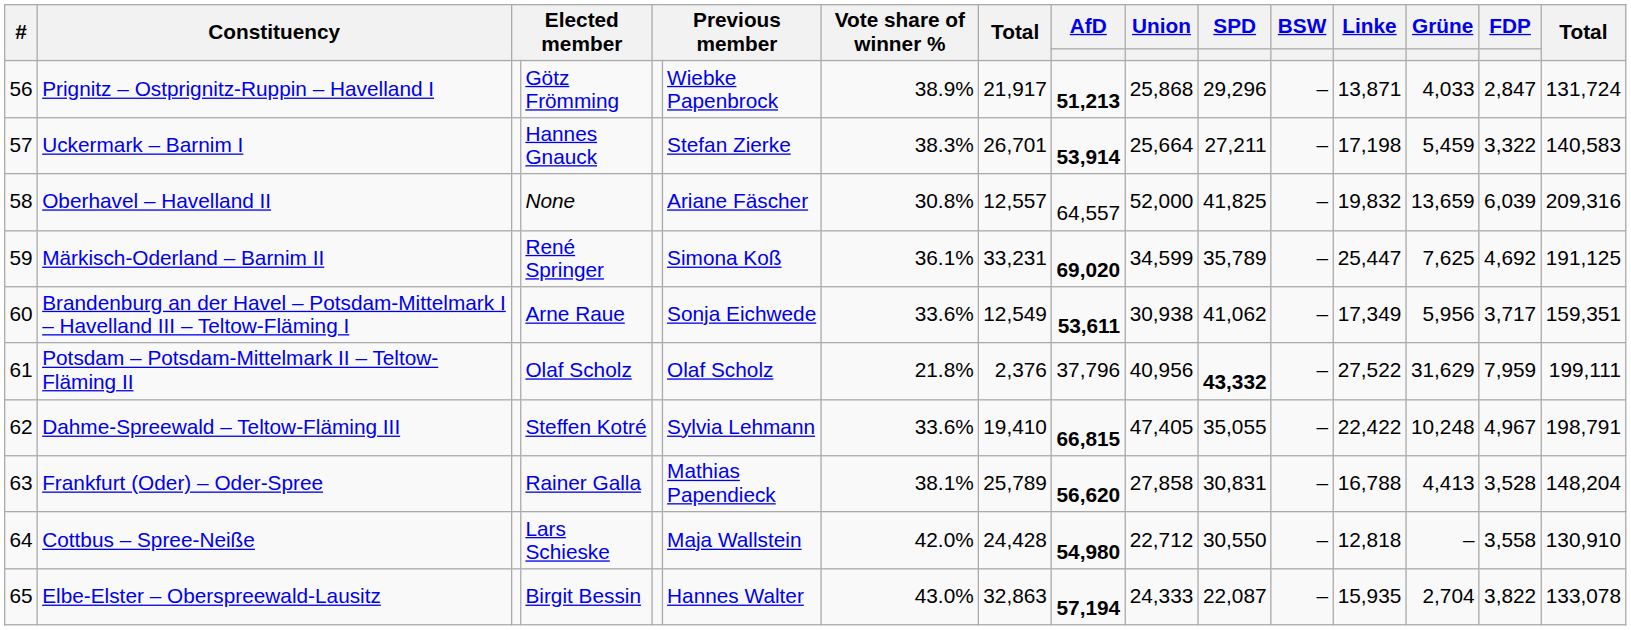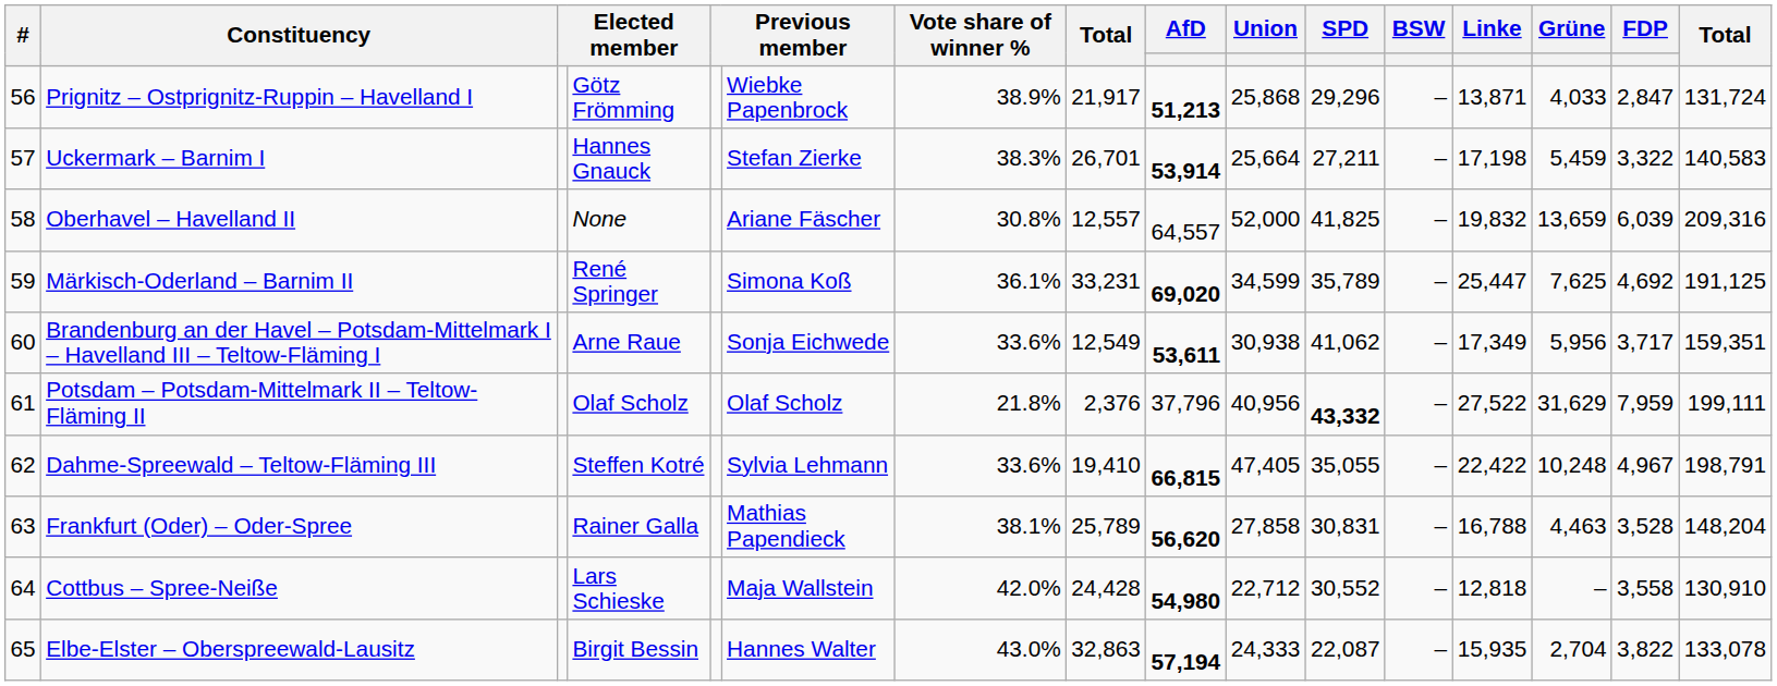Frankfurt (Oder) – Oder-Spree | Grüne: 4,413 -> 4,463
Cottbus – Spree-Neiße | SPD: 30,550 -> 30,552
